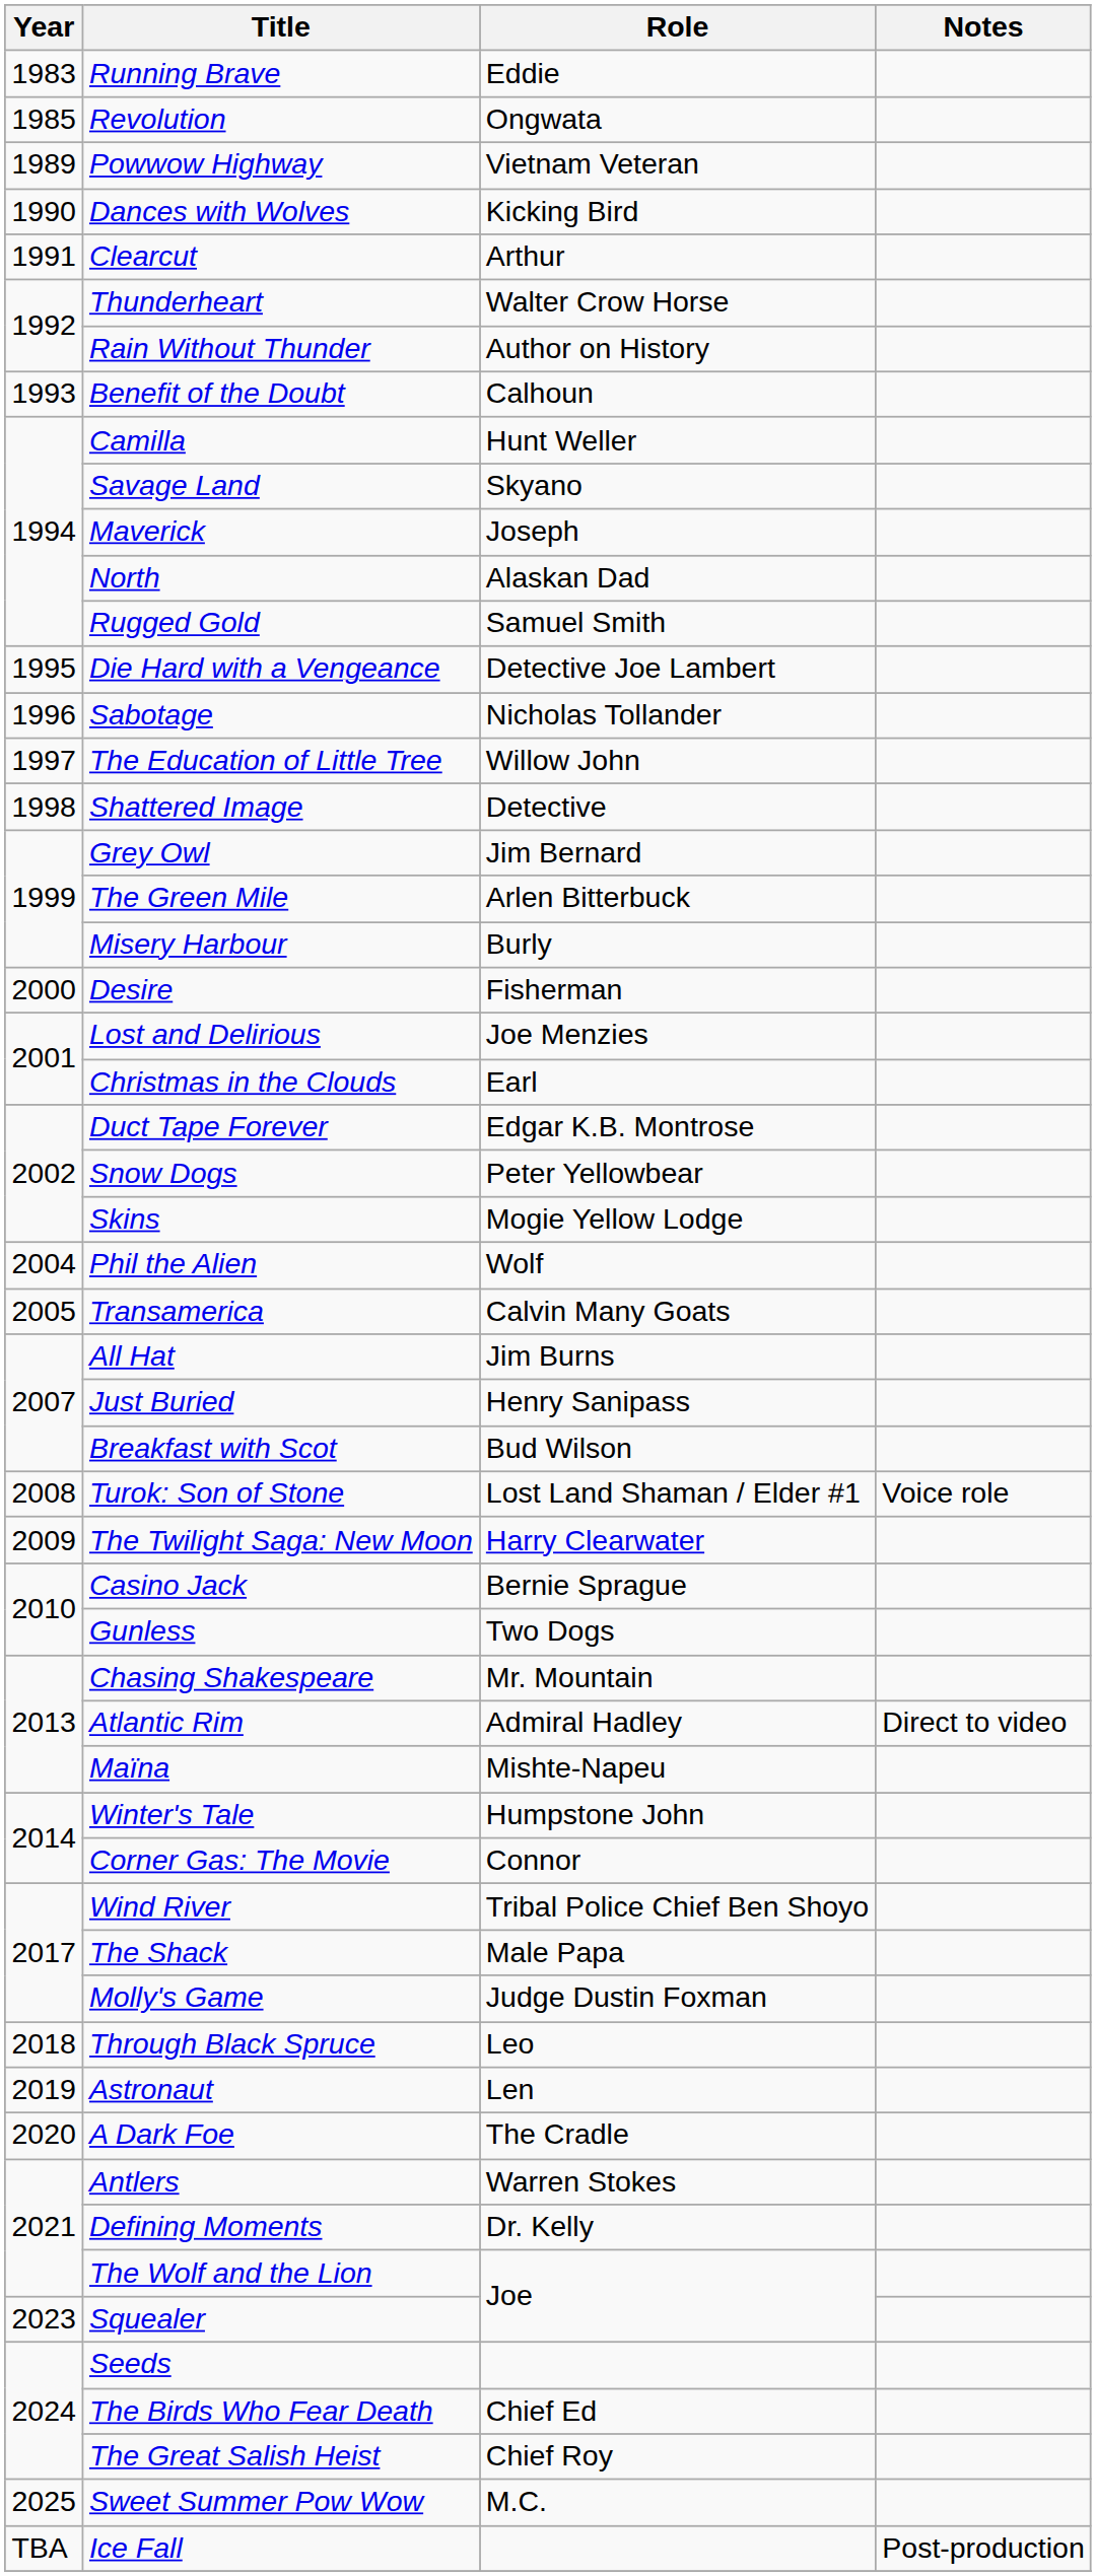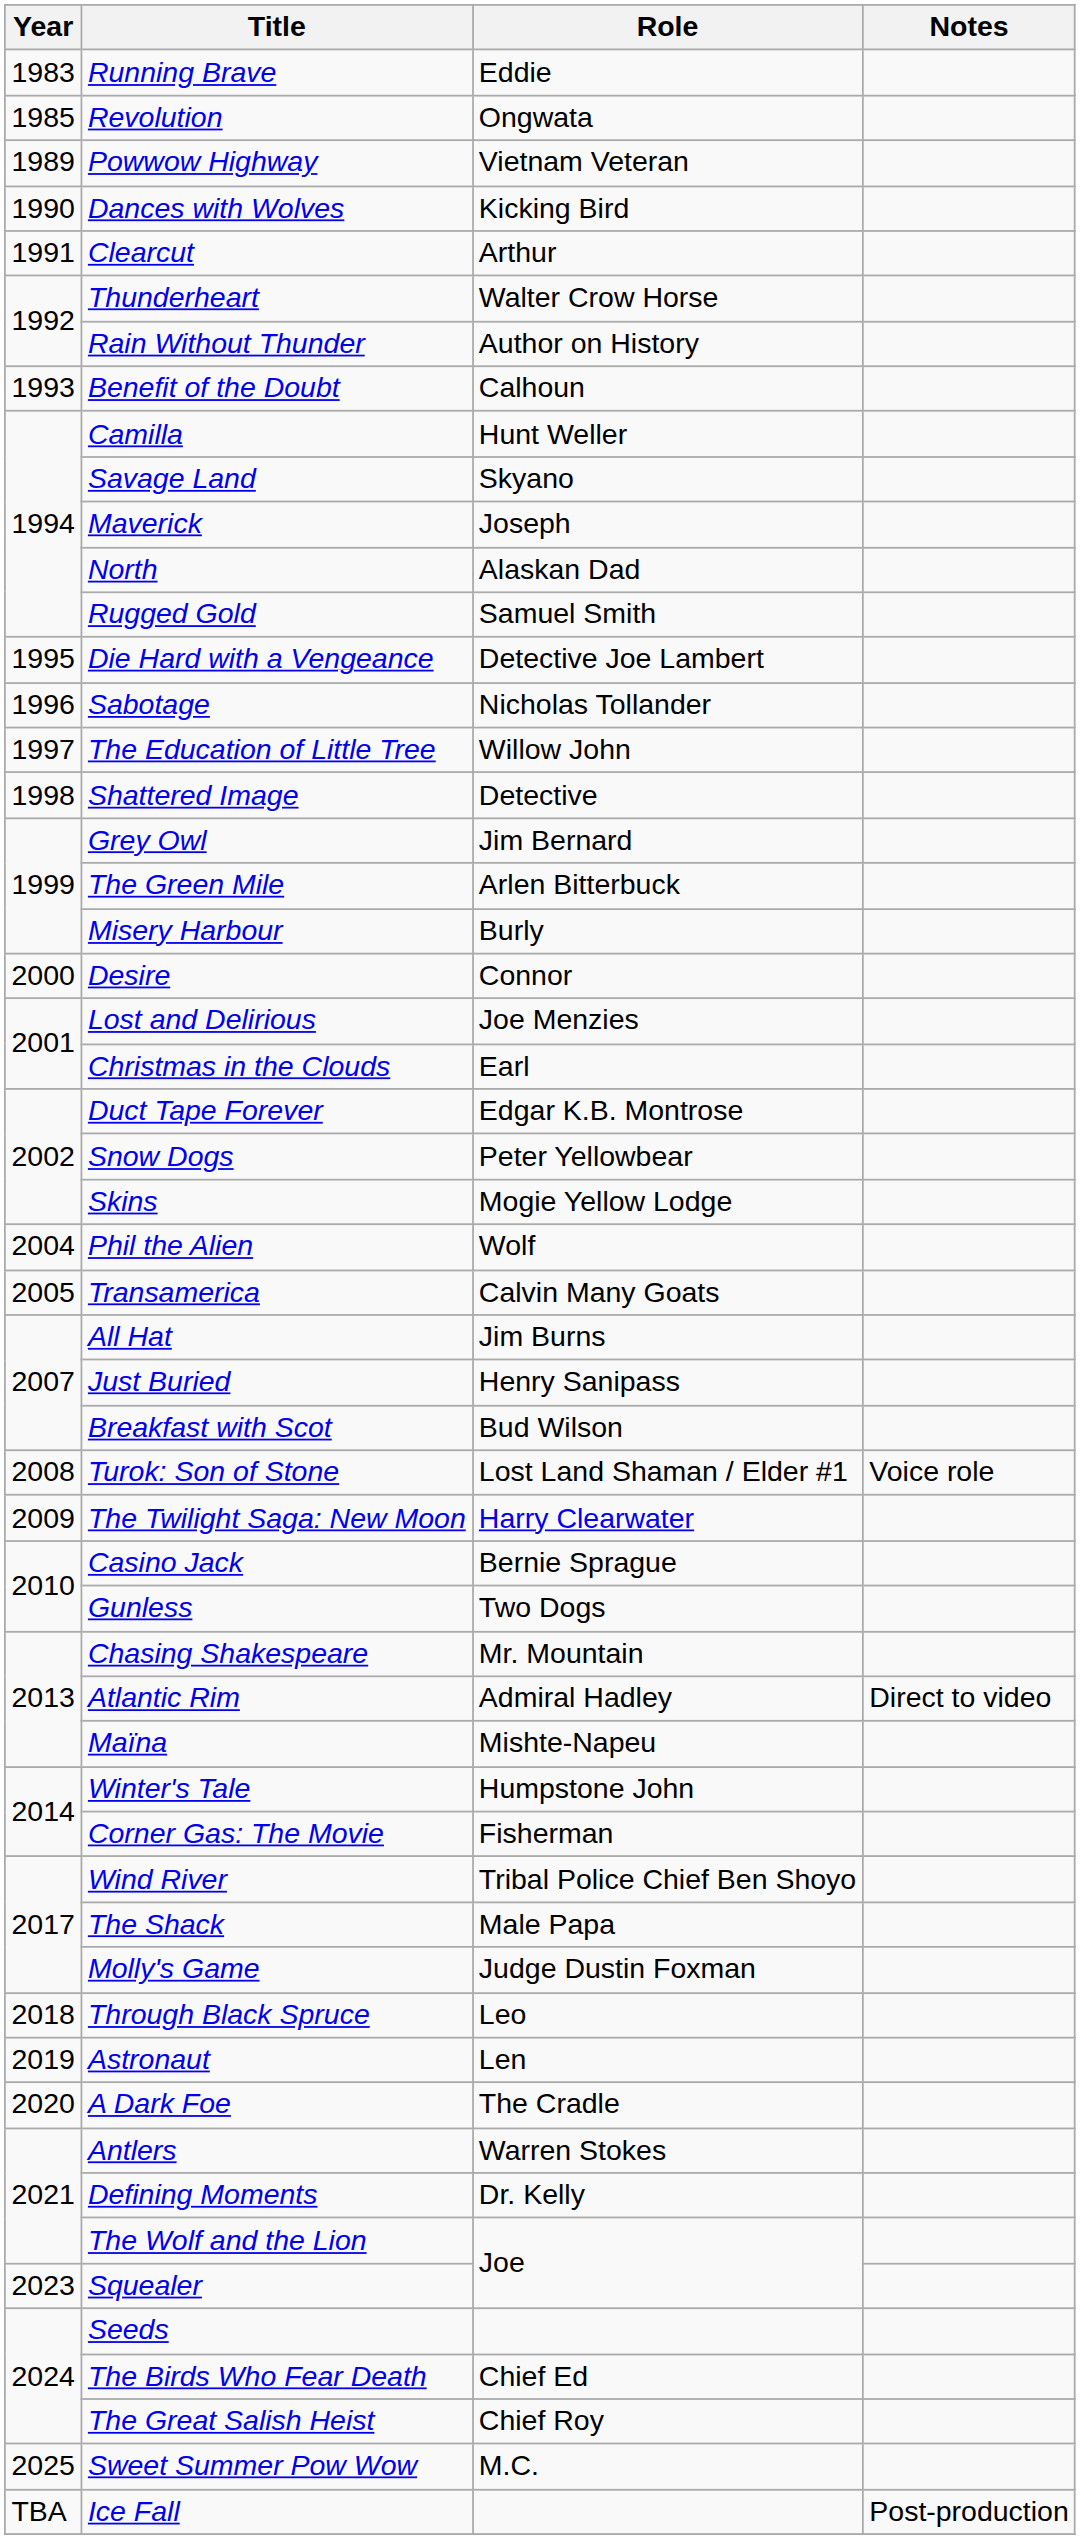Desire | Role: Fisherman -> Connor
Corner Gas: The Movie | Role: Connor -> Fisherman
